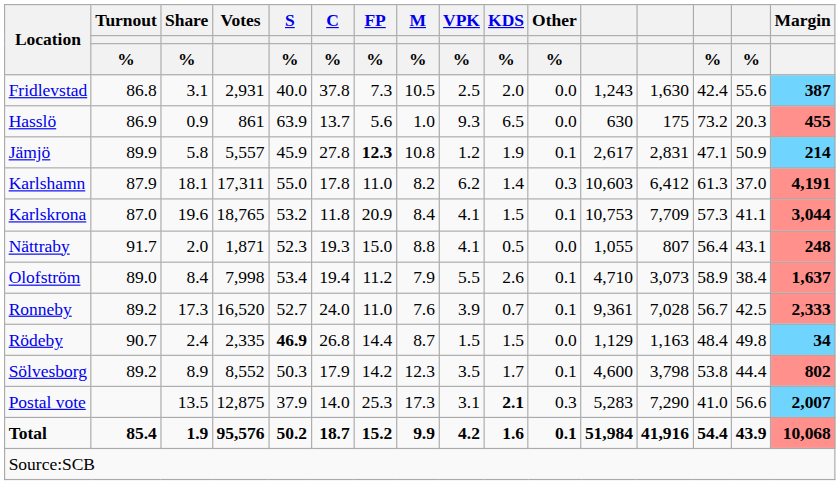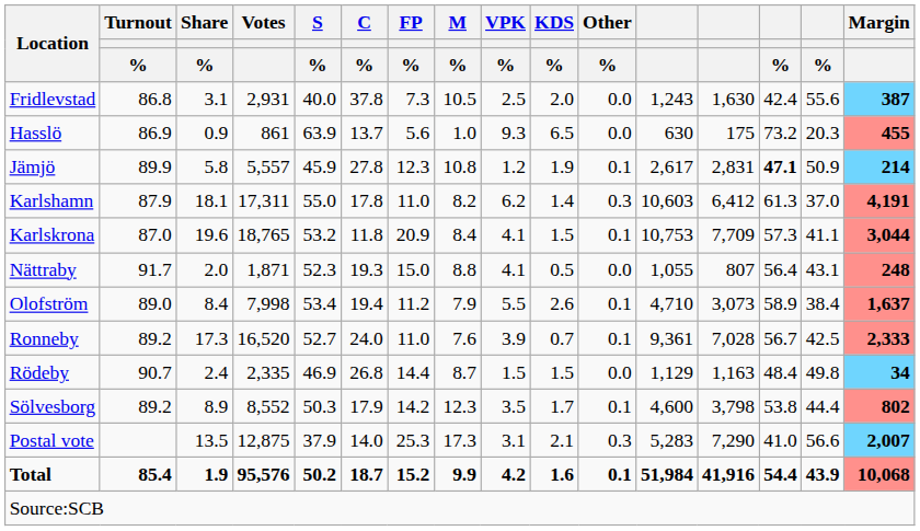Jämjö | FP / %: bold -> normal
Jämjö | column 14: normal -> bold
Rödeby | S / %: bold -> normal
Postal vote | KDS / %: bold -> normal
